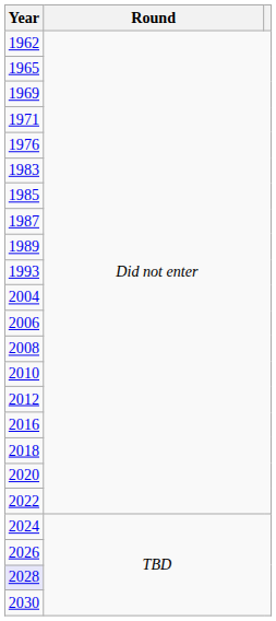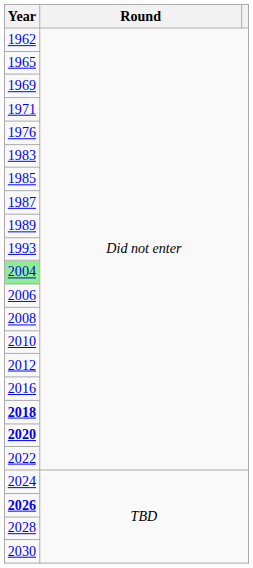2004 | Year: no background -> lightgreen background
2018 | Year: normal -> bold
2020 | Year: normal -> bold
2026 | Year: normal -> bold
2028 | Year: lavender background -> no background
